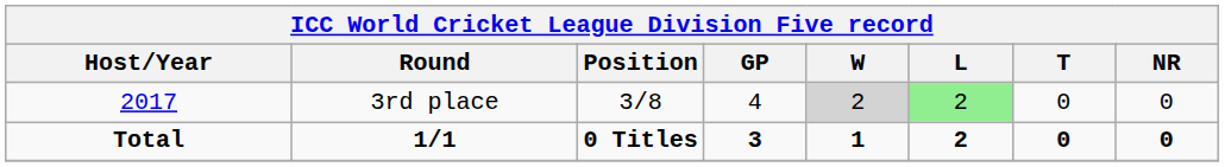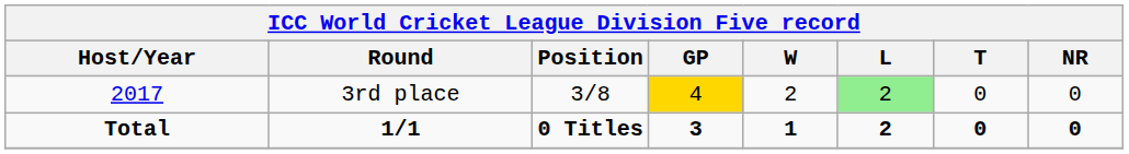2017 | GP: no background -> gold background
2017 | W: lightgrey background -> no background
